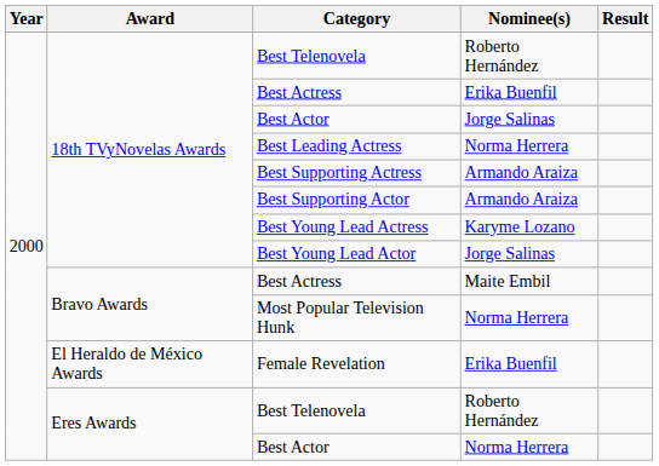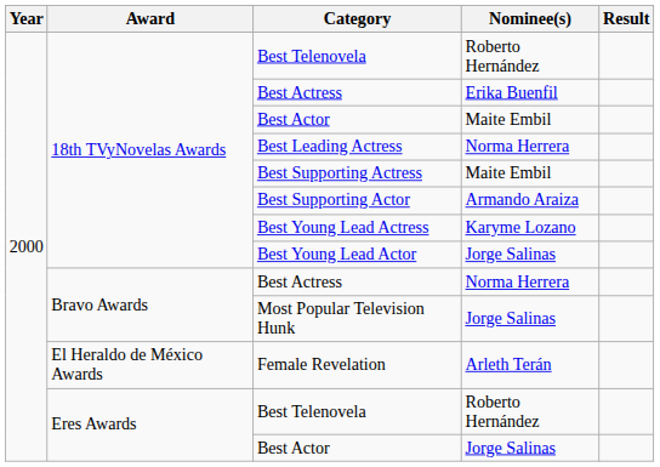18th TVyNovelas Awards / Best Actor | Nominee(s): Jorge Salinas -> Maite Embil
Best Supporting Actress | Nominee(s): Armando Araiza -> Maite Embil
Bravo Awards / Best Actress | Nominee(s): Maite Embil -> Norma Herrera
Most Popular Television Hunk | Nominee(s): Norma Herrera -> Jorge Salinas
Female Revelation | Nominee(s): Erika Buenfil -> Arleth Terán
Eres Awards / Best Actor | Nominee(s): Norma Herrera -> Jorge Salinas
